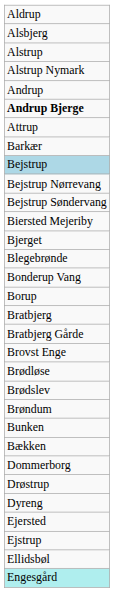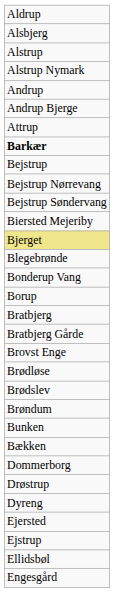row 6 | column 1: bold -> normal
row 8 | column 1: normal -> bold
row 9 | column 1: lightblue background -> no background
row 13 | column 1: no background -> khaki background
row 31 | column 1: paleturquoise background -> no background
